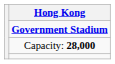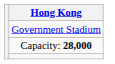Government Stadium | Hong Kong: bold -> normal
